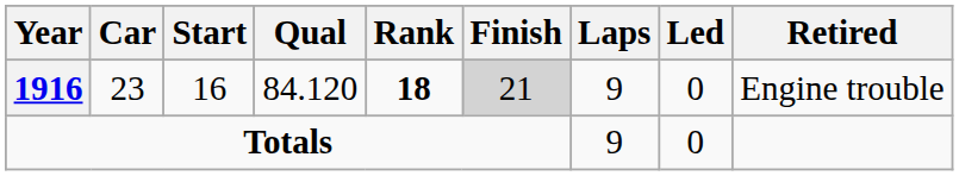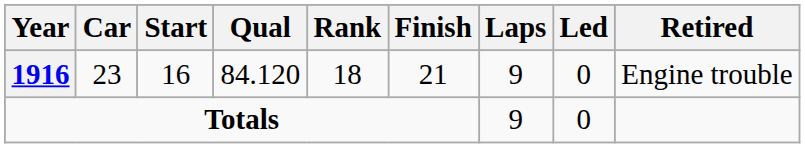1916 | Rank: bold -> normal
1916 | Finish: lightgrey background -> no background
